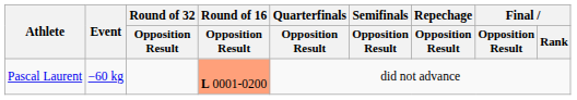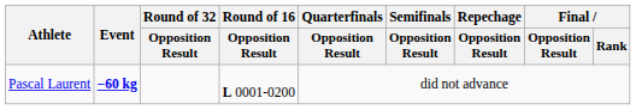Pascal Laurent | Event: normal -> bold
Pascal Laurent | Round of 16 / Opposition Result: lightsalmon background -> no background
